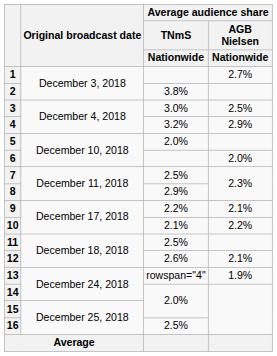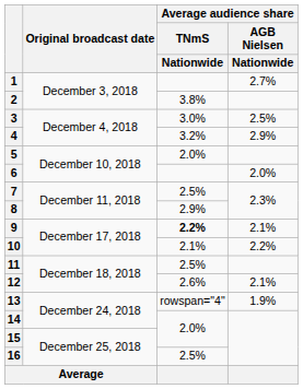9 | Average audience share / TNmS / Nationwide: normal -> bold
